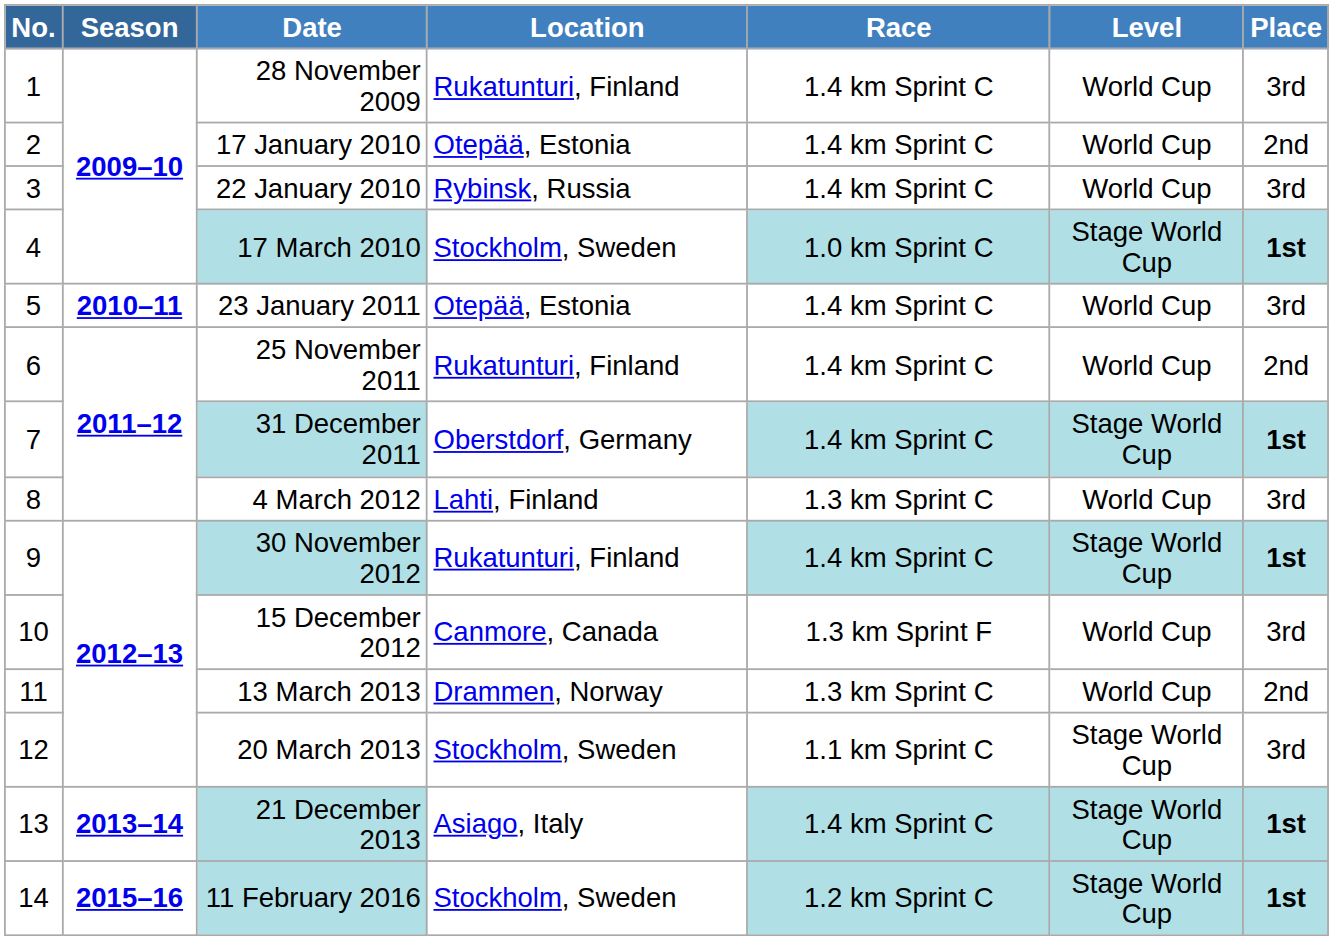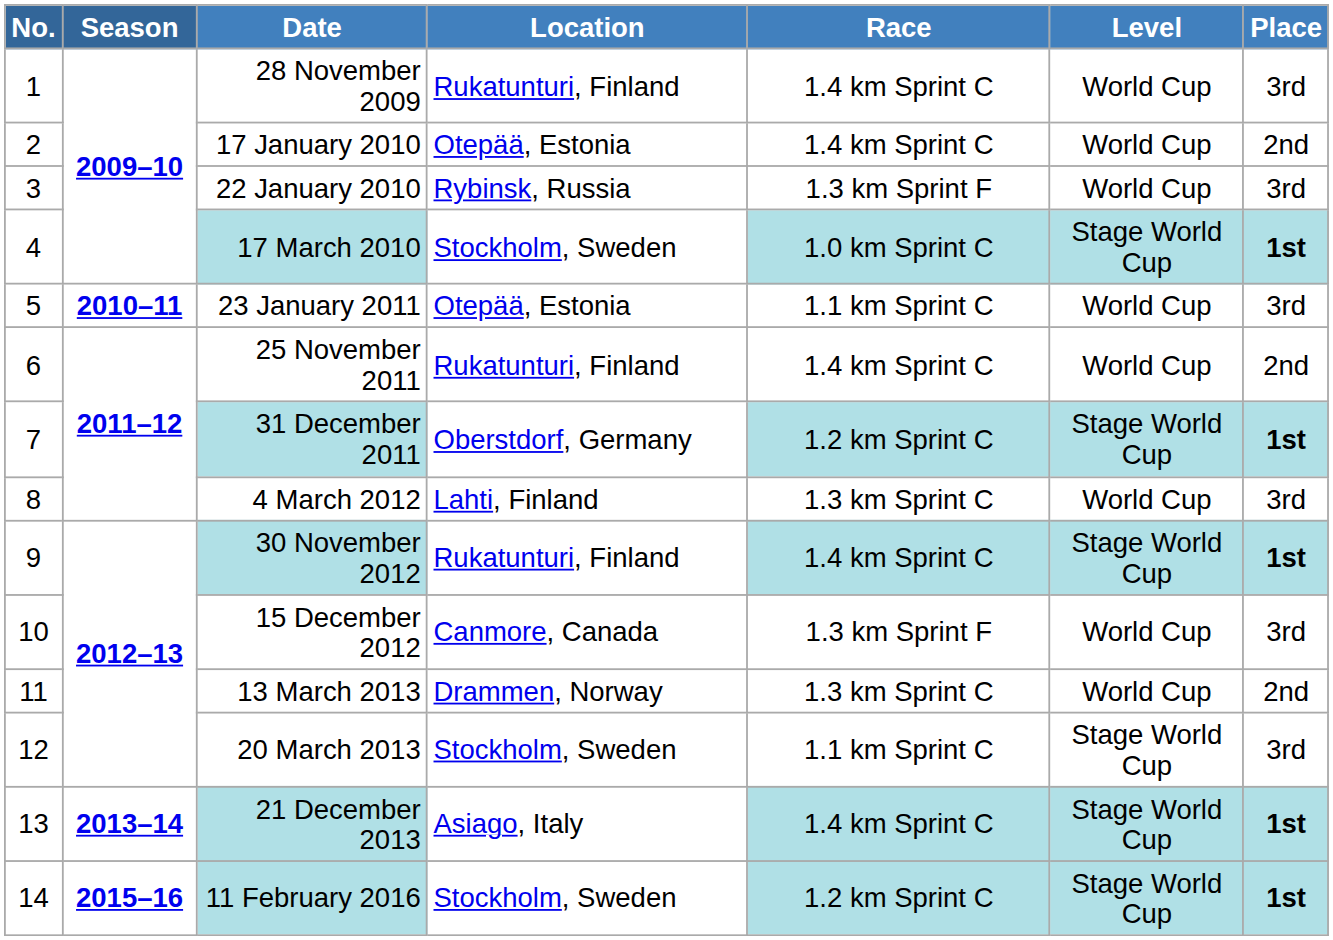22 January 2010 | Race: 1.4 km Sprint C -> 1.3 km Sprint F
23 January 2011 | Race: 1.4 km Sprint C -> 1.1 km Sprint C
31 December 2011 | Race: 1.4 km Sprint C -> 1.2 km Sprint C
